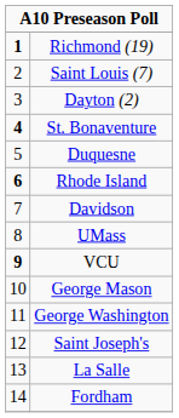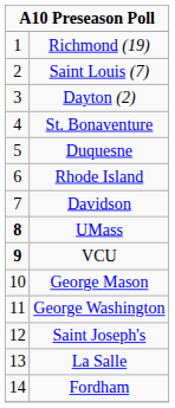Richmond (19) | column 1: bold -> normal
St. Bonaventure | column 1: bold -> normal
Rhode Island | column 1: bold -> normal
UMass | column 1: normal -> bold
